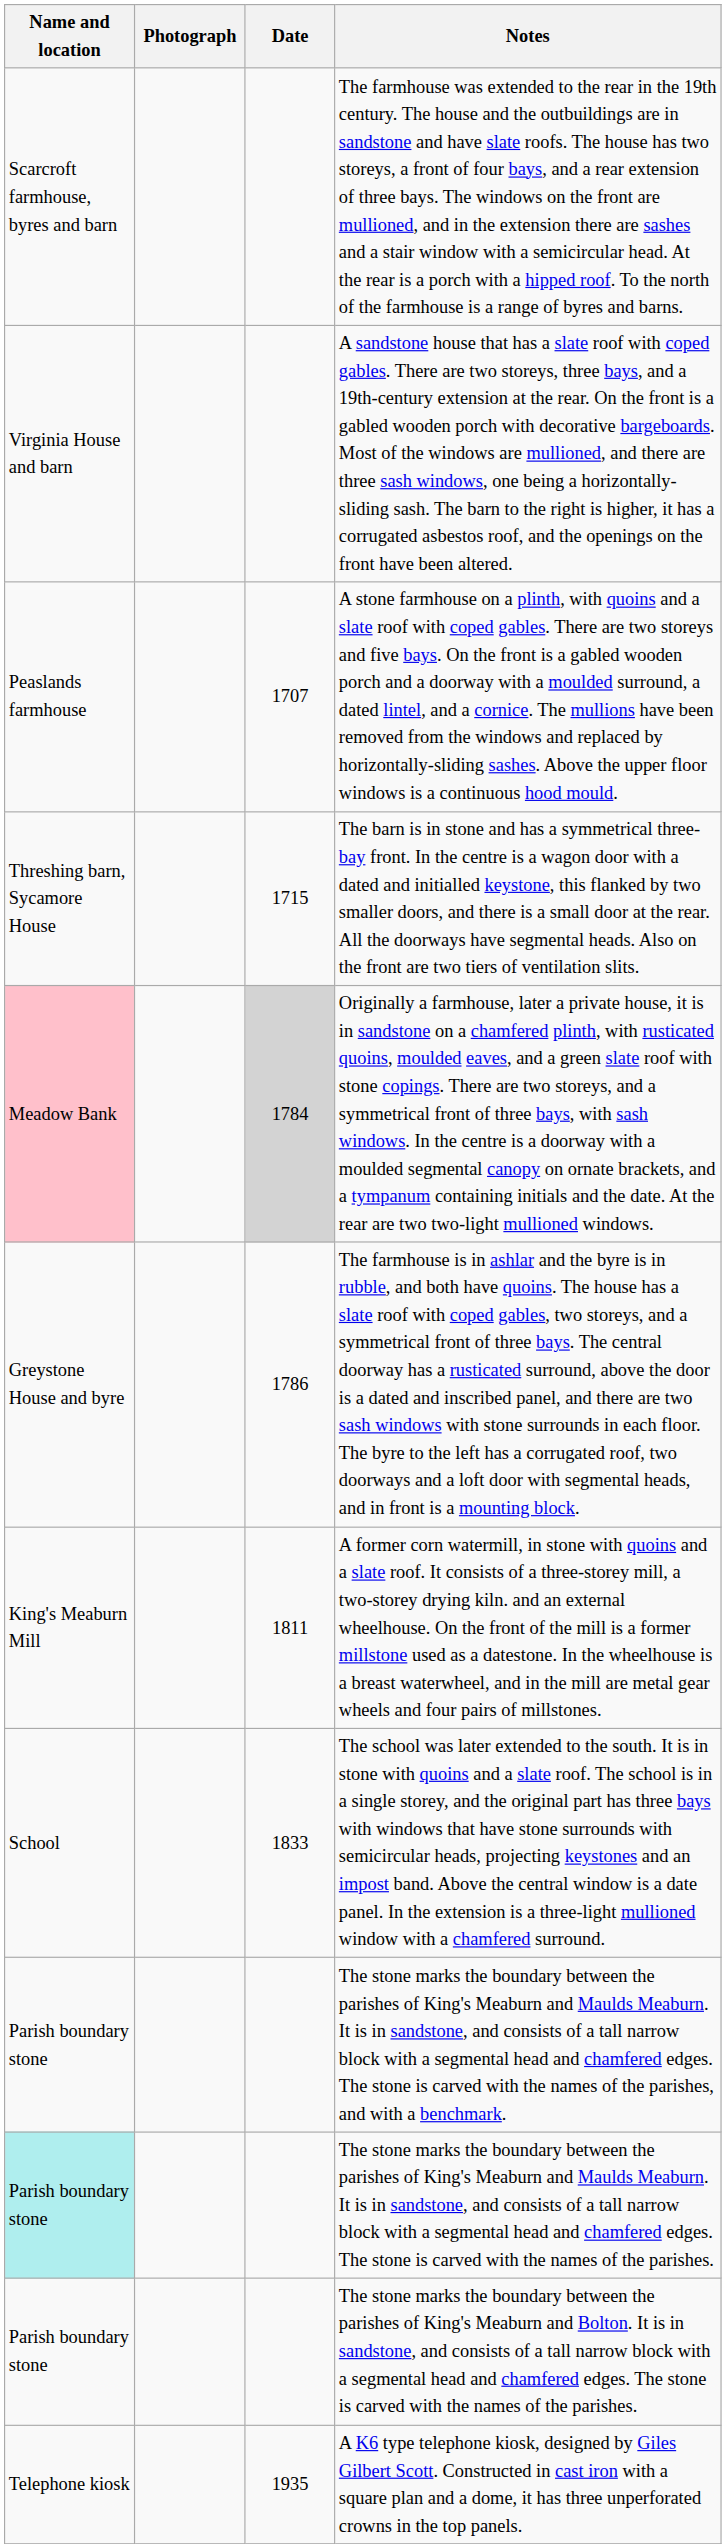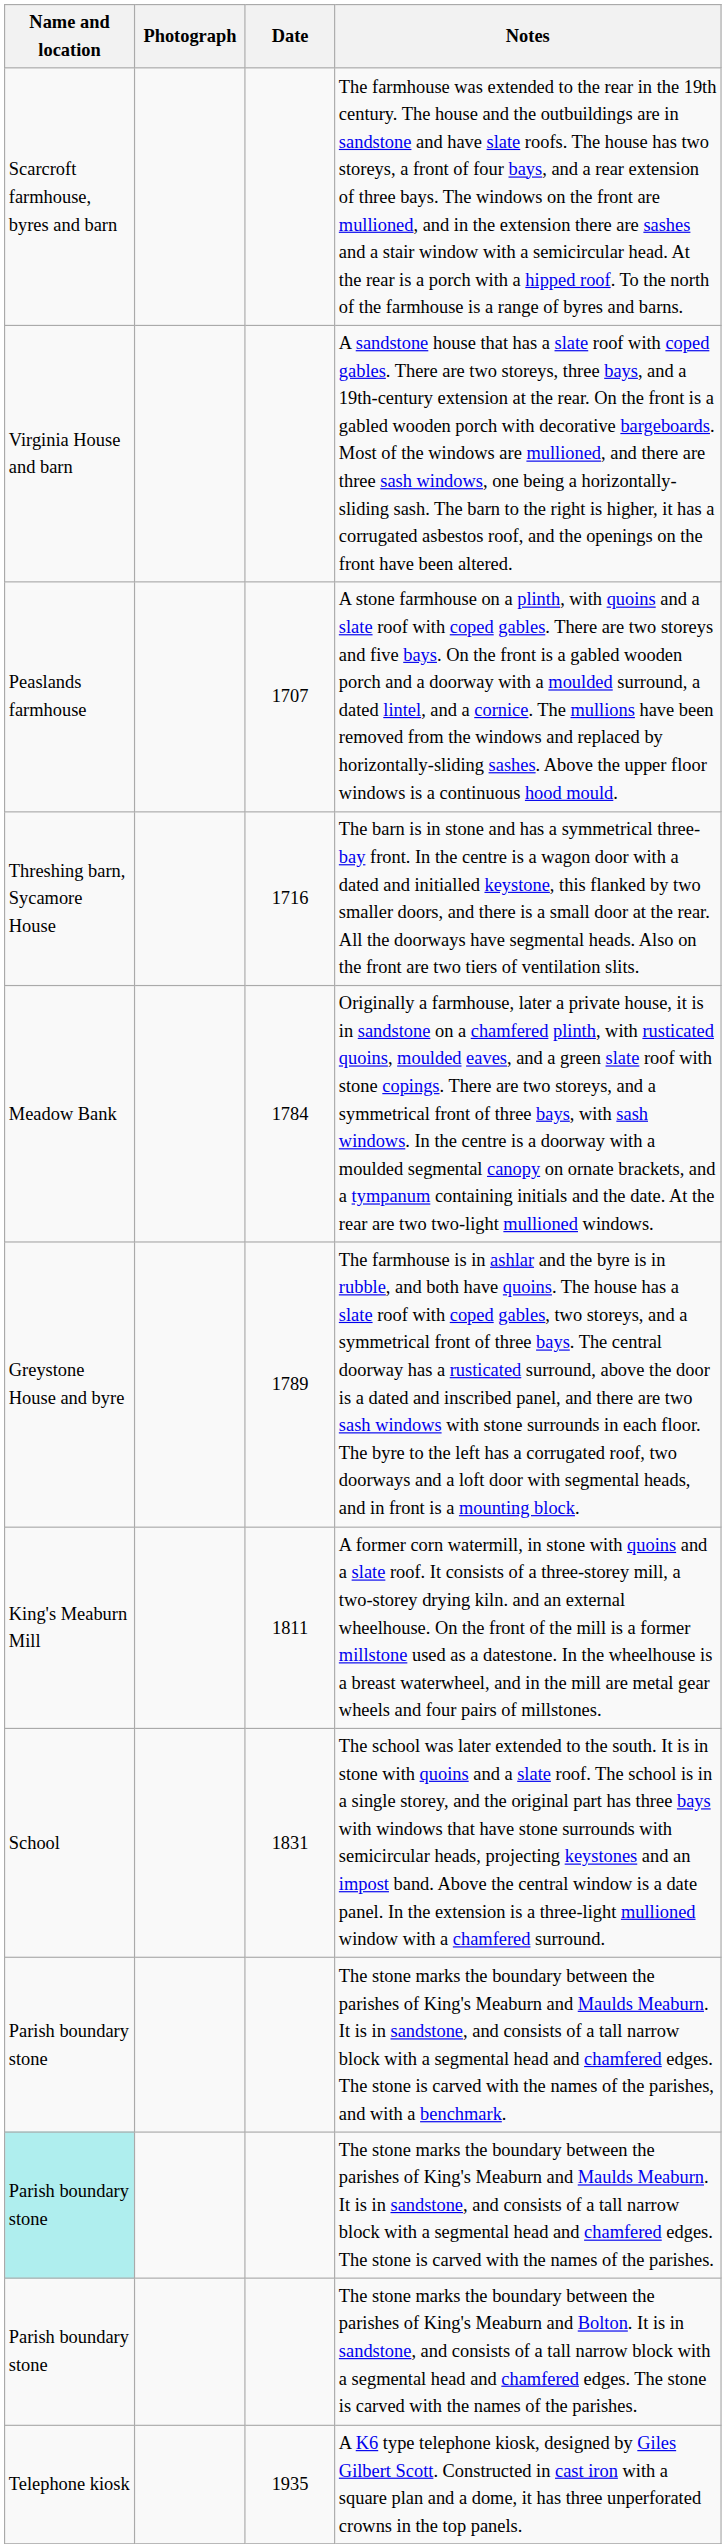row 5 | Date: 1715 -> 1716
row 6 | Name and location: pink background -> no background
row 6 | Date: lightgrey background -> no background
row 7 | Date: 1786 -> 1789
row 9 | Date: 1833 -> 1831
